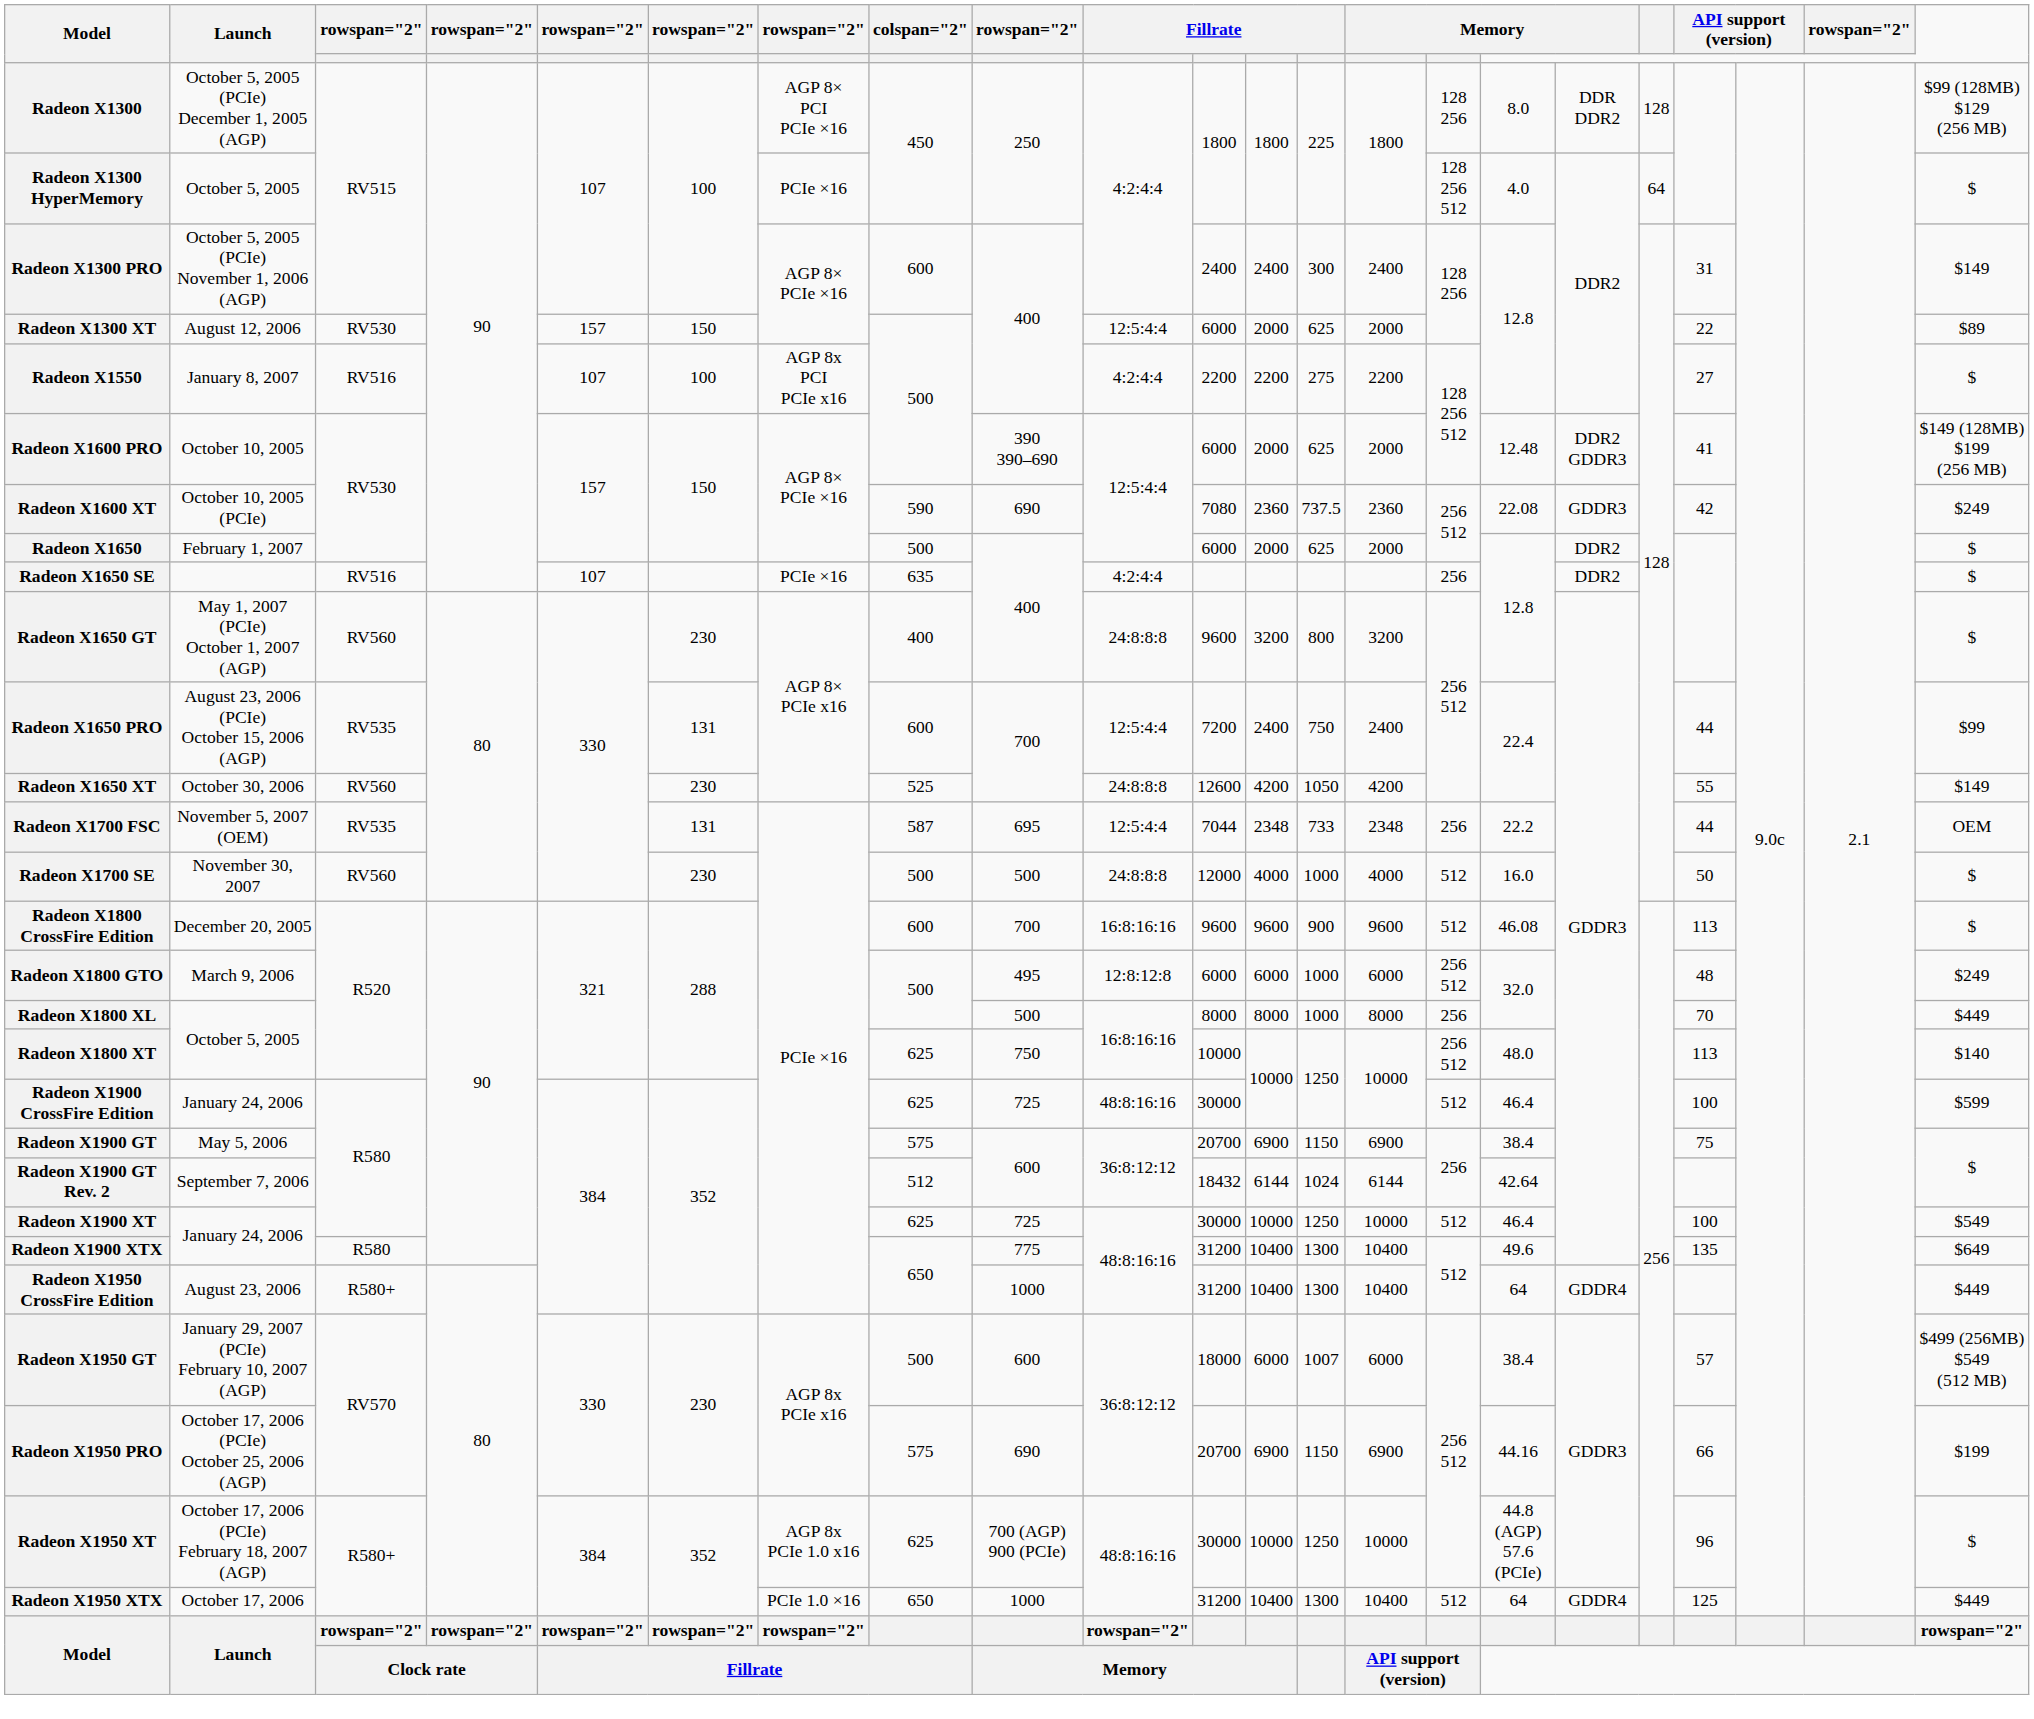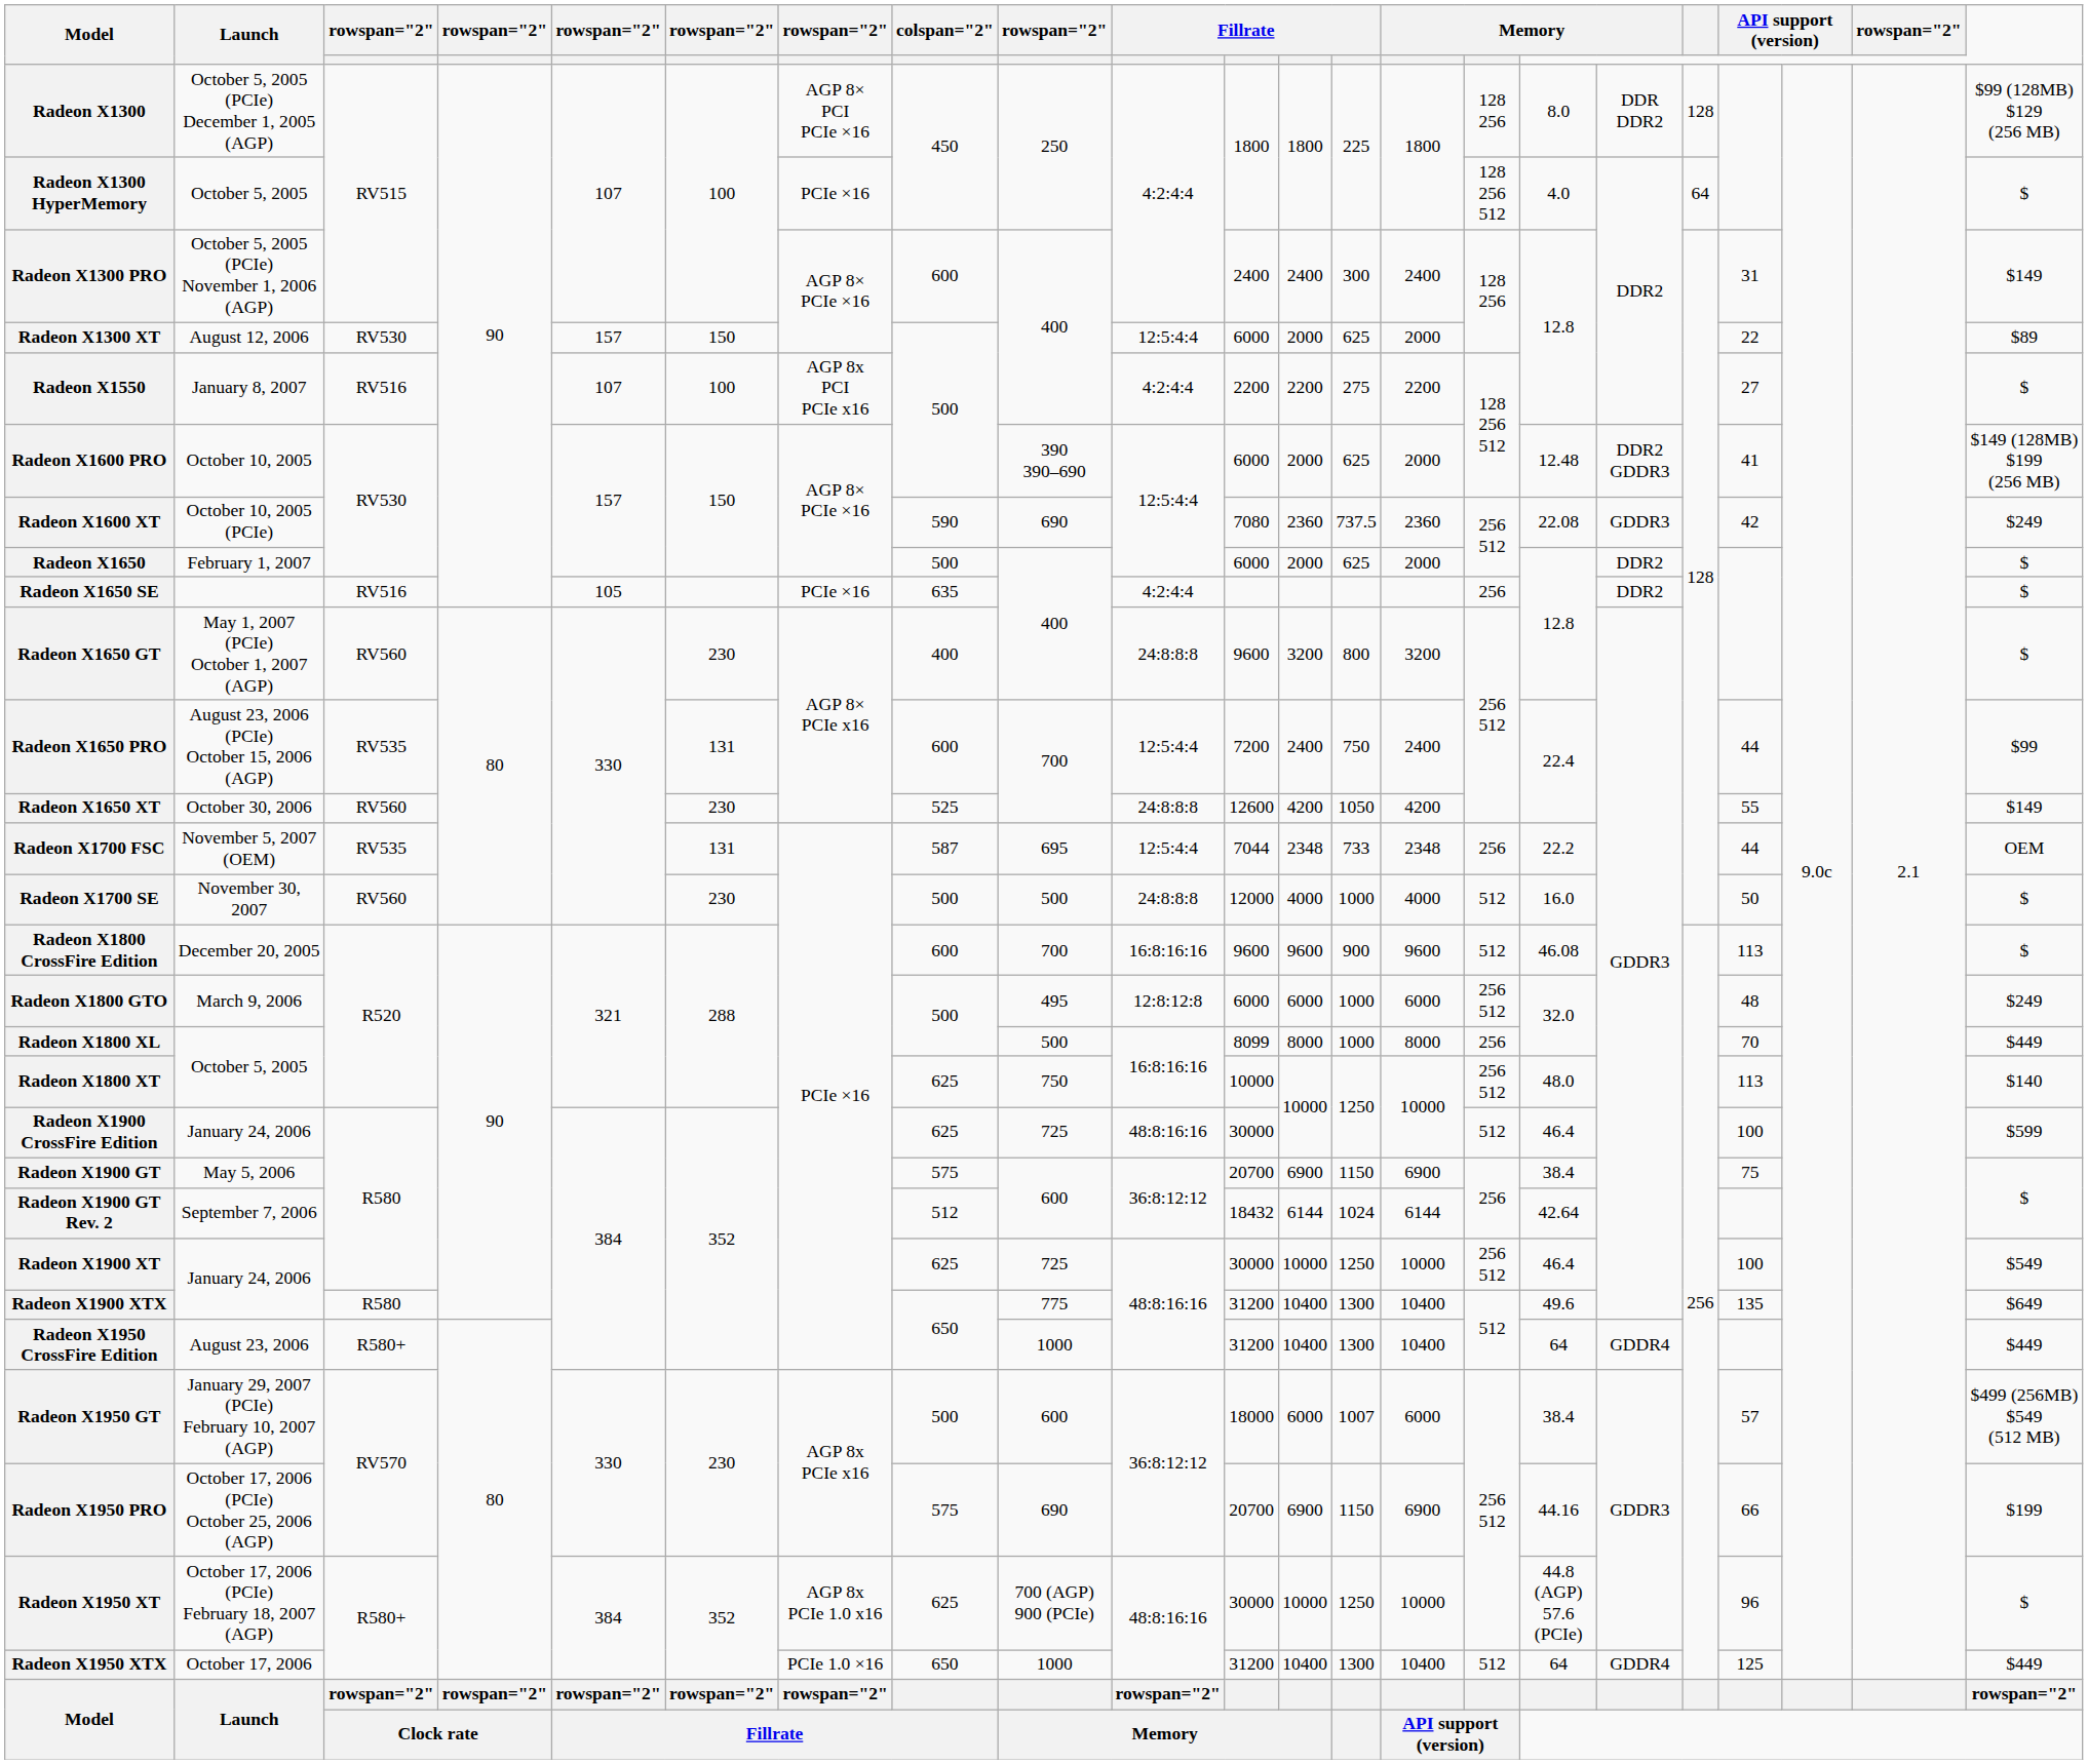Radeon X1650 SE | column 5: 107 -> 105
Radeon X1800 XL | column 11: 8000 -> 8099
Radeon X1900 XT | column 15: 512 -> 256 512
